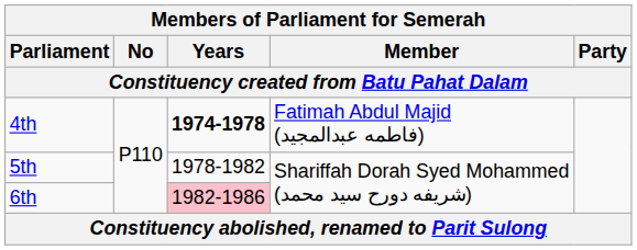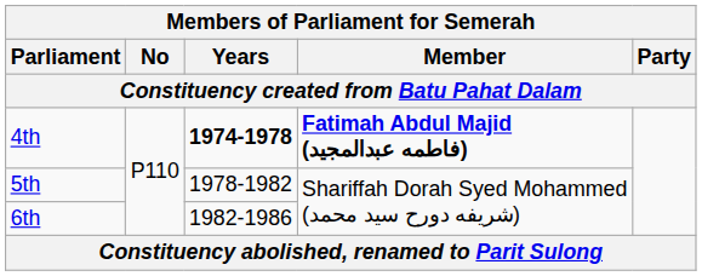4th | Member: normal -> bold
6th | Years: pink background -> no background
